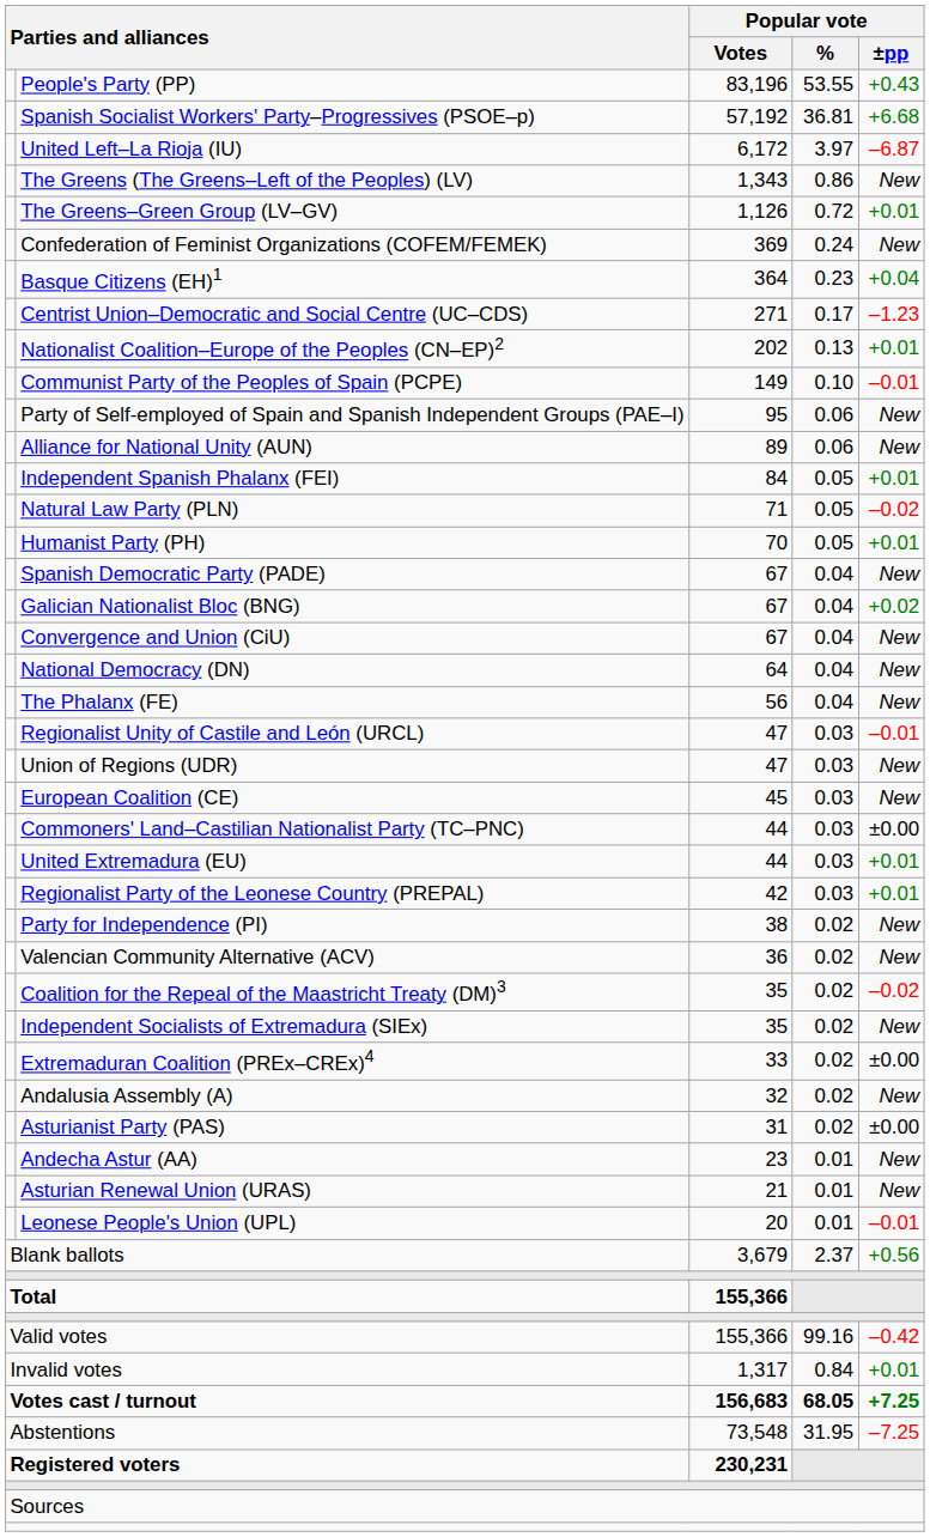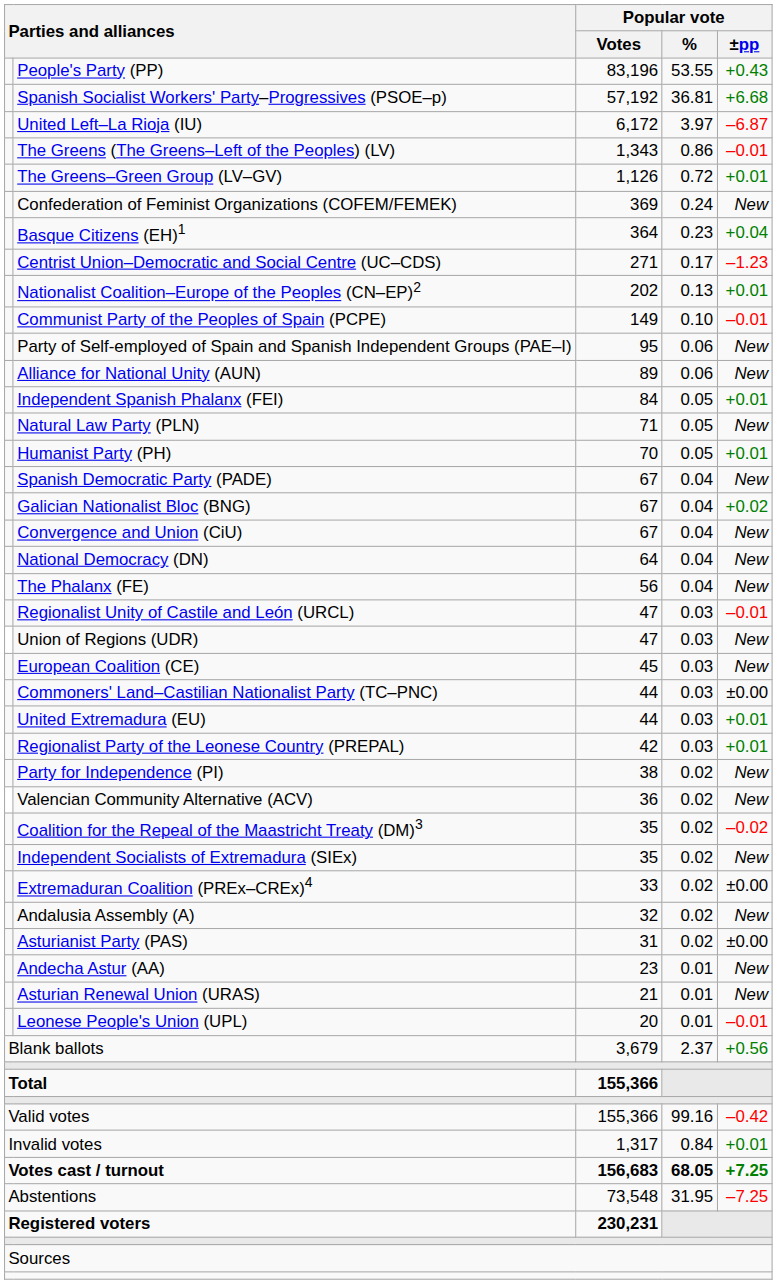The Greens (The Greens–Left of the Peoples) (LV) | Popular vote / ±pp: New -> –0.01
Natural Law Party (PLN) | Popular vote / ±pp: –0.02 -> New
